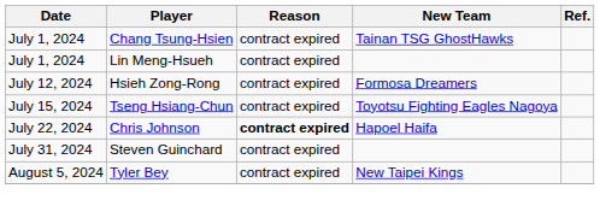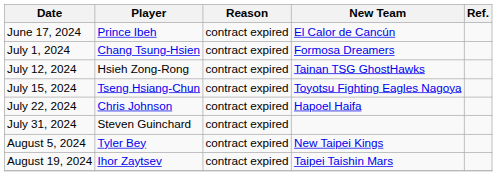+ row: June 17, 2024 | Prince Ibeh | contract expired | El Calor de Cancún
Chang Tsung-Hsien | New Team: Tainan TSG GhostHawks -> Formosa Dreamers
- row: July 1, 2024 | Lin Meng-Hsueh | contract expired
Hsieh Zong-Rong | New Team: Formosa Dreamers -> Tainan TSG GhostHawks
Chris Johnson | Reason: bold -> normal
+ row: August 19, 2024 | Ihor Zaytsev | contract expired | Taipei Taishin Mars
